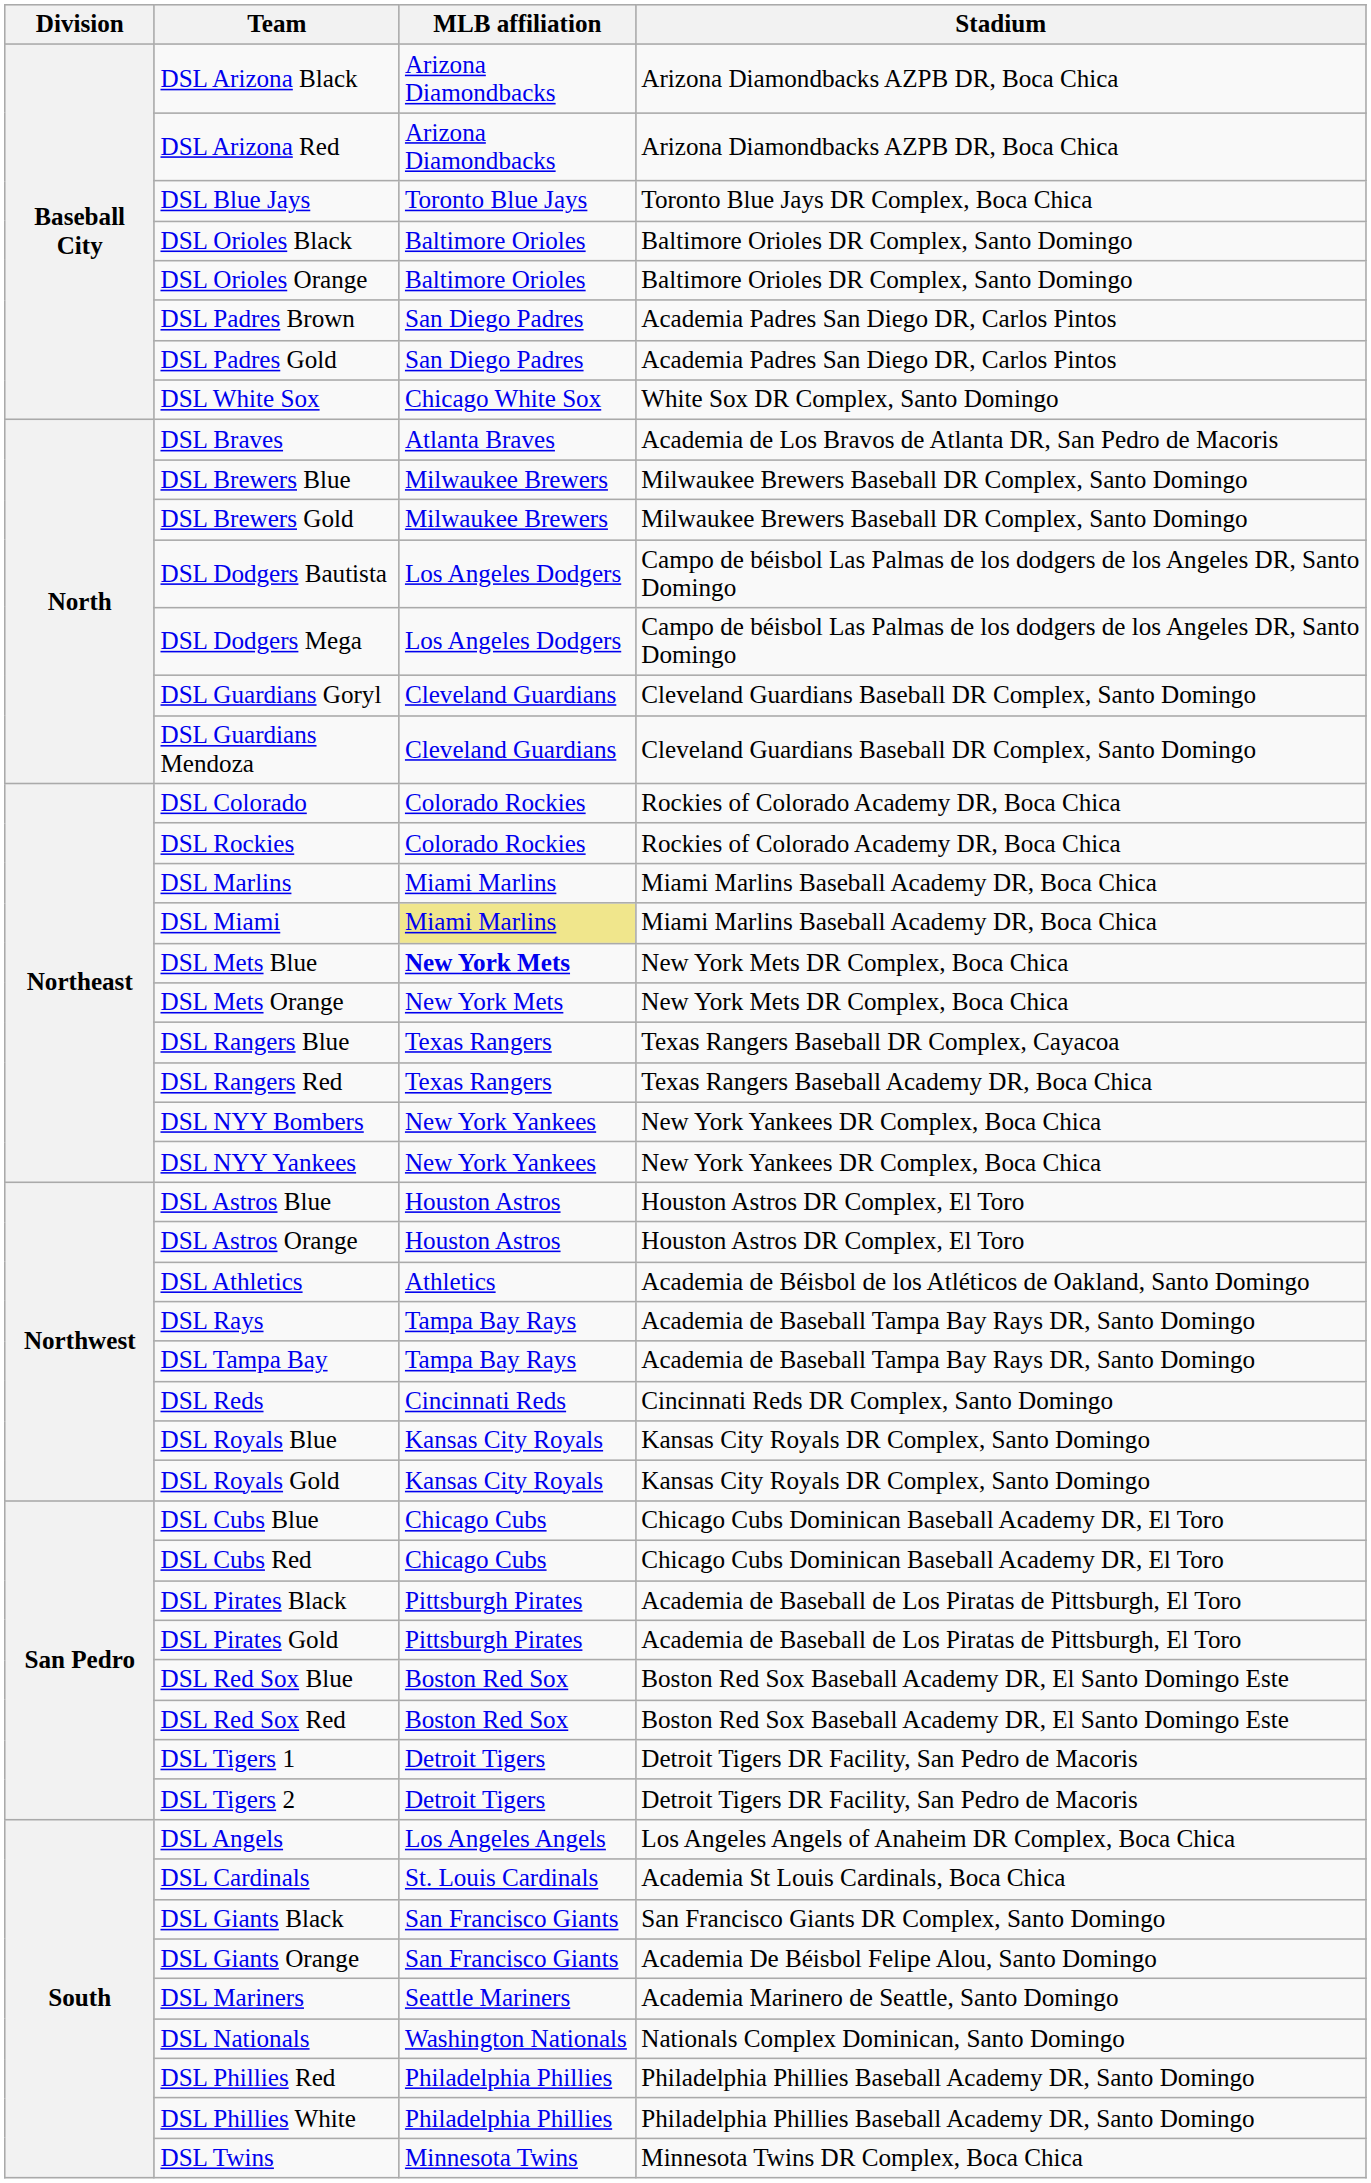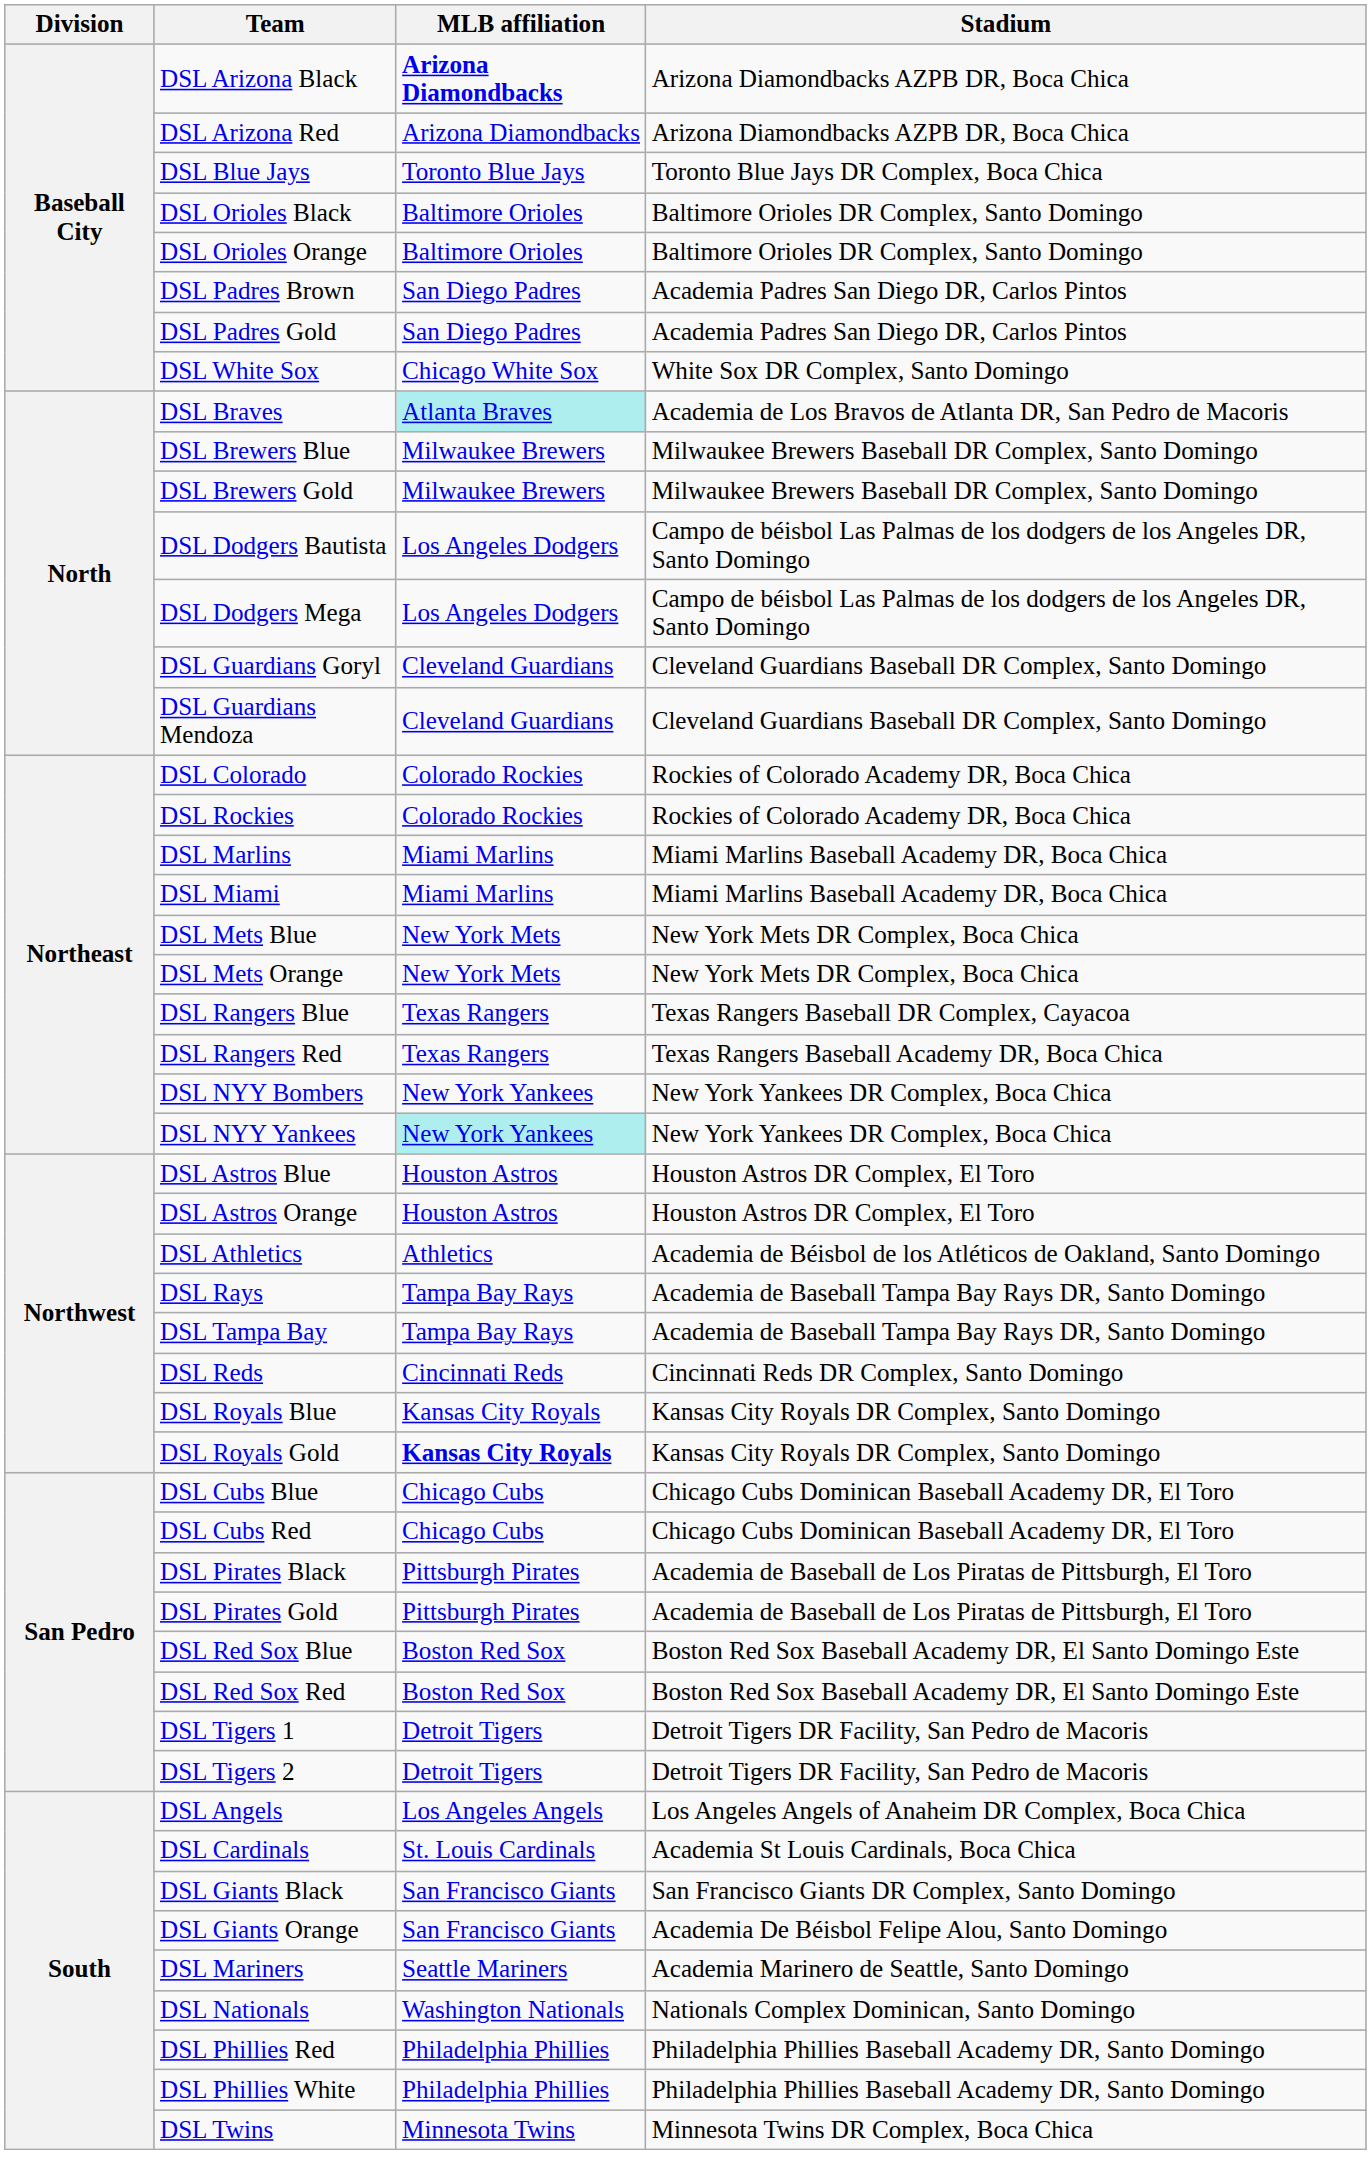DSL Arizona Black | MLB affiliation: normal -> bold
DSL Braves | MLB affiliation: no background -> paleturquoise background
DSL Miami | MLB affiliation: khaki background -> no background
DSL Mets Blue | MLB affiliation: bold -> normal
DSL NYY Yankees | MLB affiliation: no background -> paleturquoise background
DSL Royals Gold | MLB affiliation: normal -> bold
